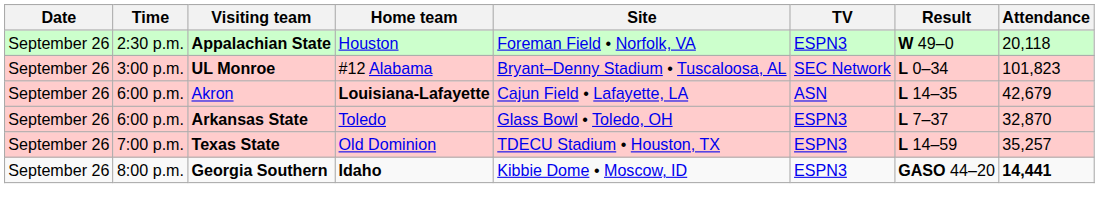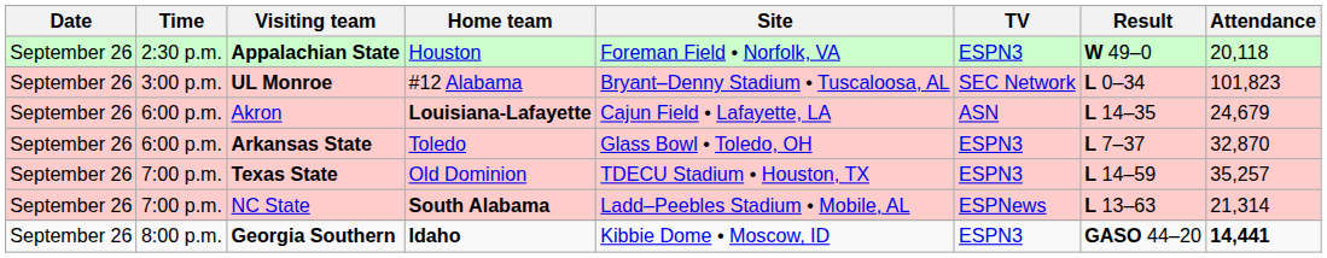Akron | Attendance: 42,679 -> 24,679
+ row: September 26 | 7:00 p.m. | NC State | South Alabama | Ladd–Peebles Stadium • Mobile, AL | ESPNews | L 13–63 | 21,314
